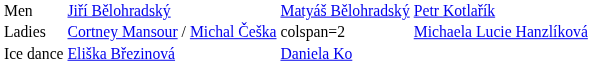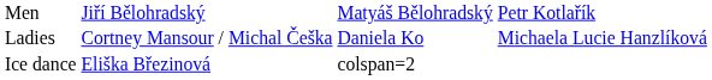Ladies | column 3: colspan=2 -> Daniela Ko
Ice dance | column 3: Daniela Ko -> colspan=2
